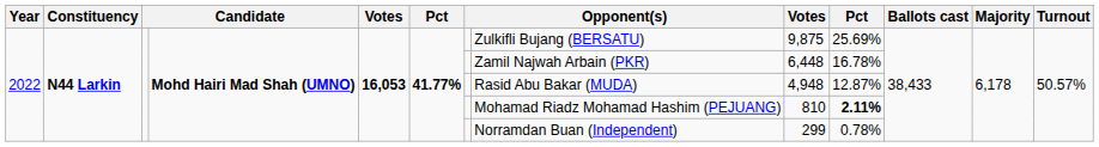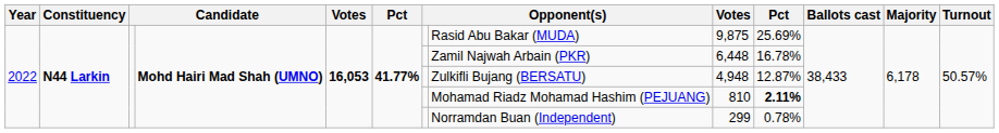row 2 | column 8: Zulkifli Bujang (BERSATU) -> Rasid Abu Bakar (MUDA)
row 4 | column 8: Rasid Abu Bakar (MUDA) -> Zulkifli Bujang (BERSATU)
